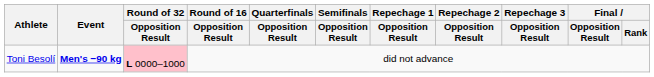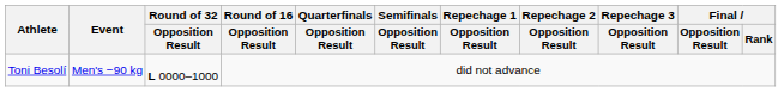Toni Besolí | Event: bold -> normal
Toni Besolí | Round of 32 / Opposition Result: pink background -> no background
